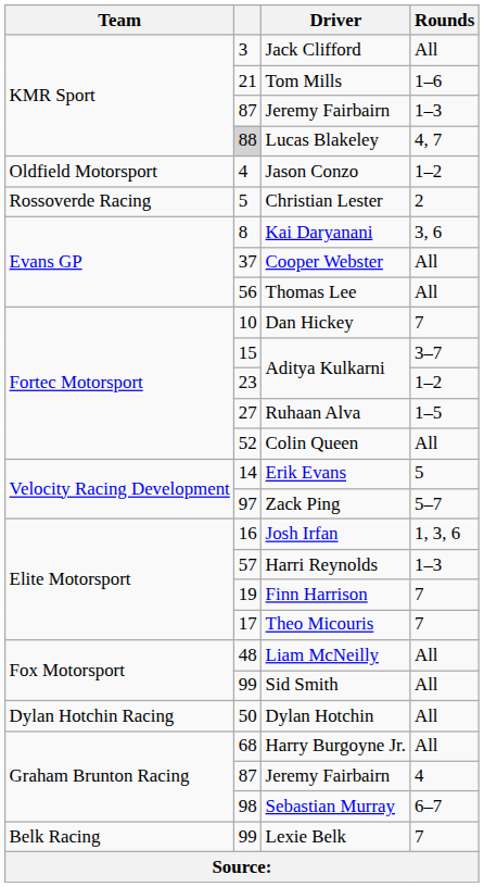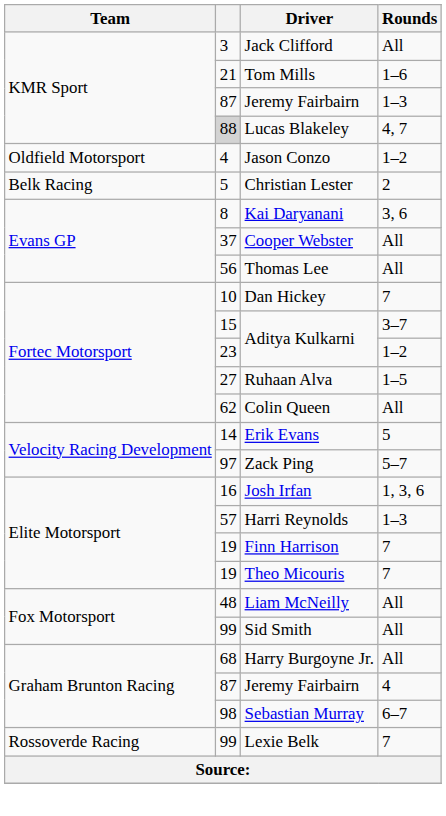Christian Lester | Team: Rossoverde Racing -> Belk Racing
Colin Queen | column 2: 52 -> 62
Theo Micouris | column 2: 17 -> 19
- row: Dylan Hotchin Racing | 50 | Dylan Hotchin | All
Lexie Belk | Team: Belk Racing -> Rossoverde Racing
